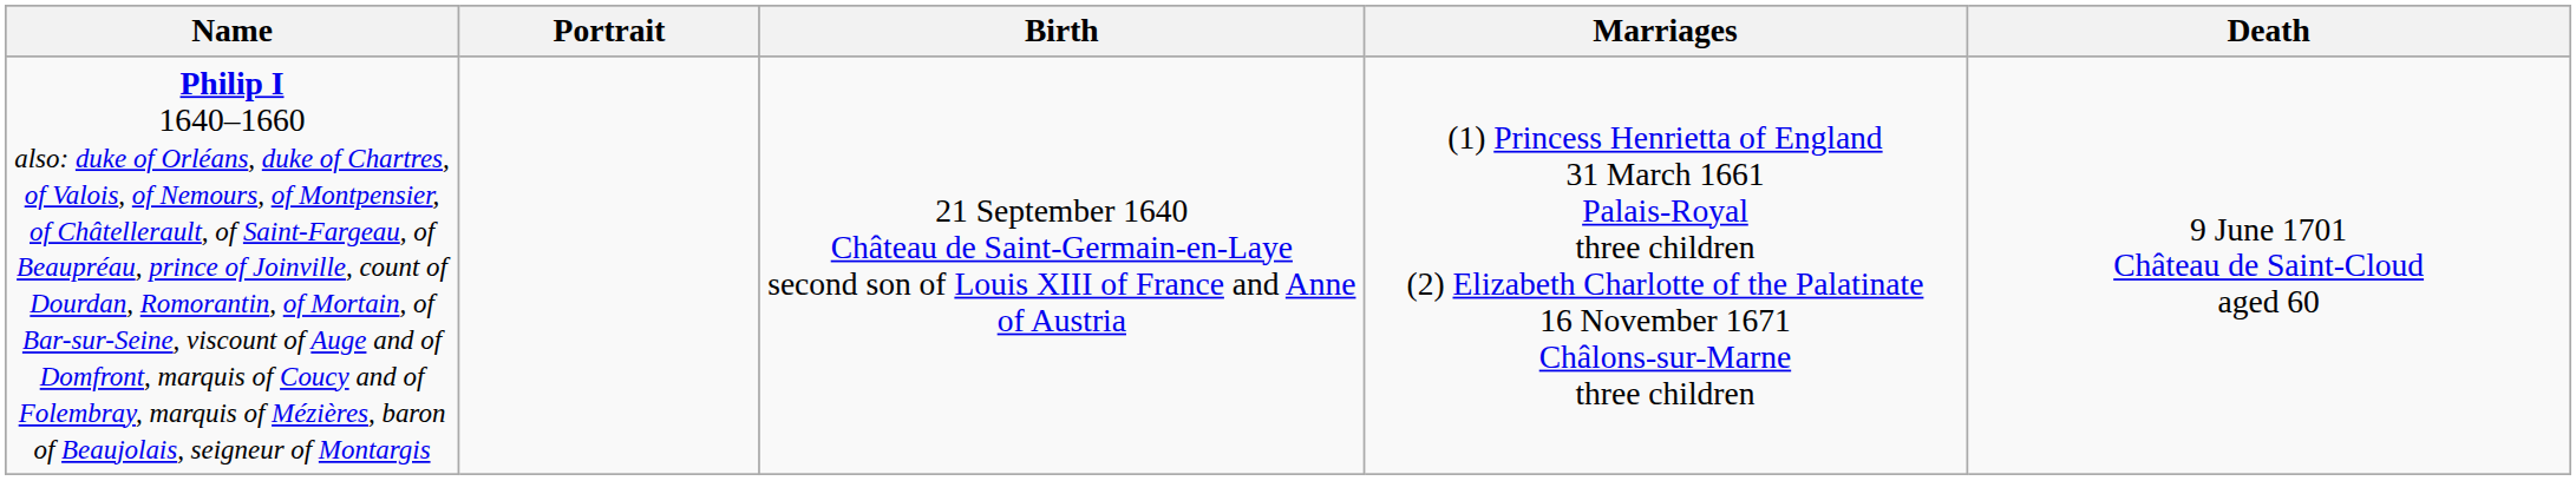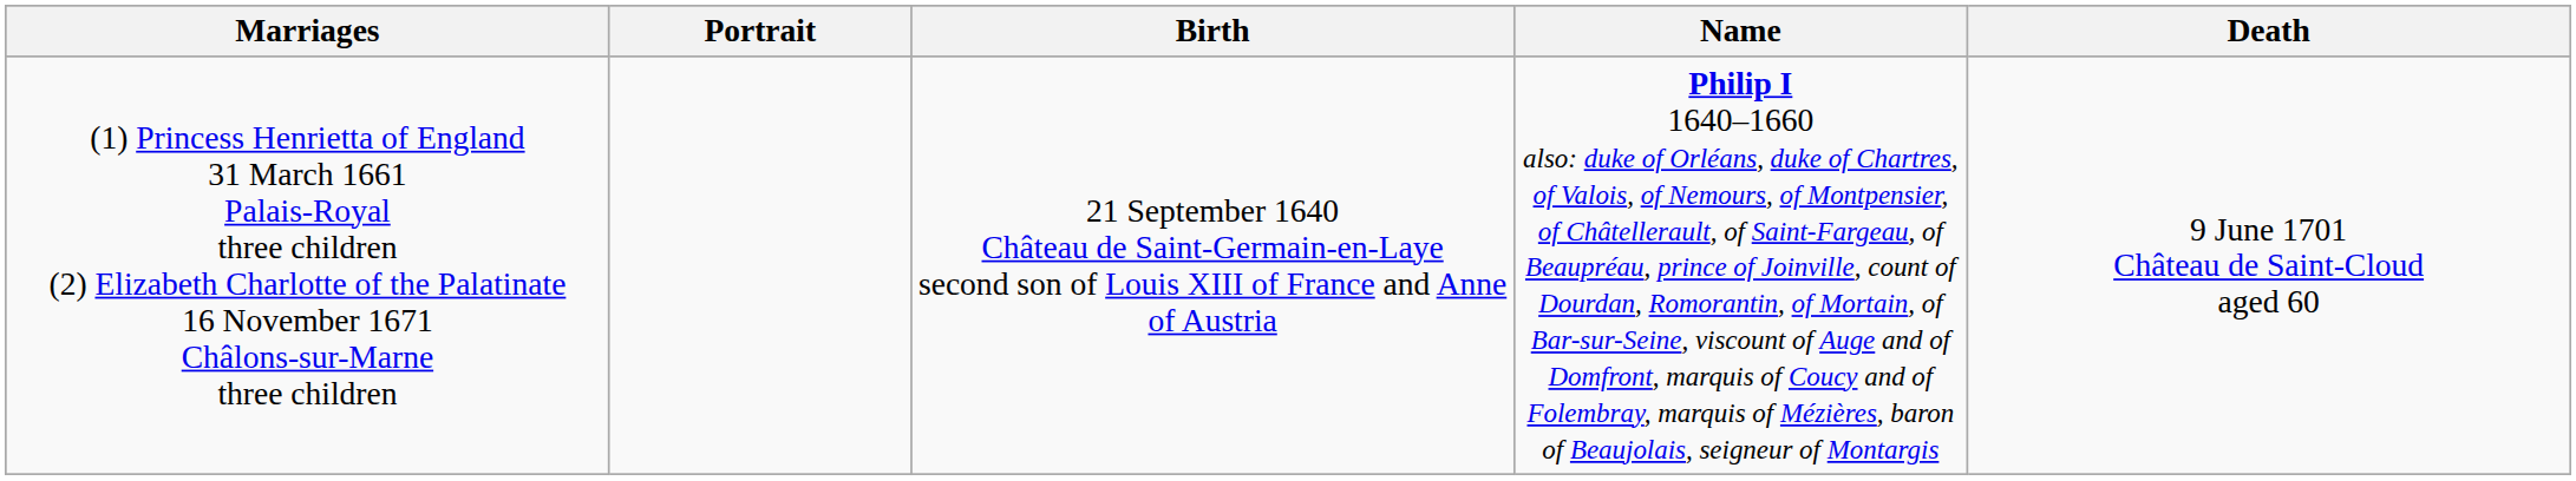columns swapped: Name <-> Marriages
